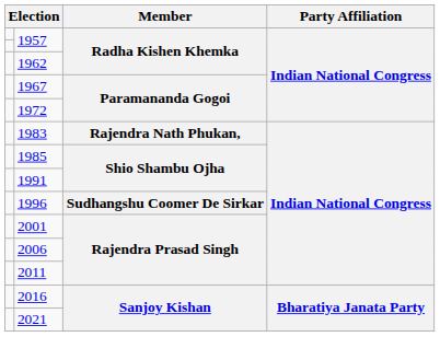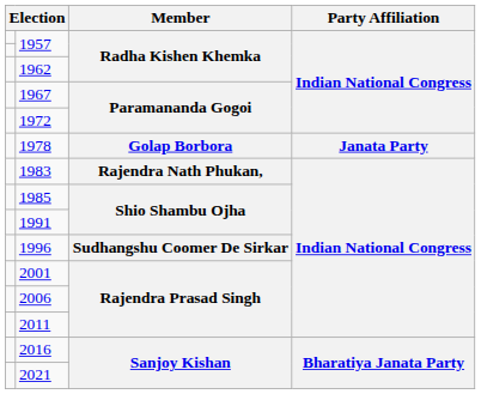+ row: 1978 | Golap Borbora | Janata Party
